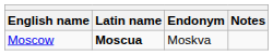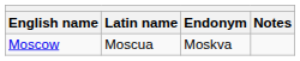Moscow | Latin name: bold -> normal
